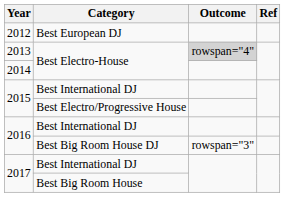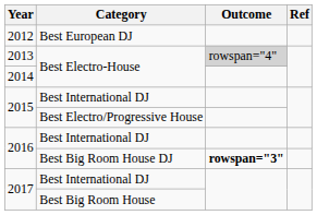2016 / Best Big Room House DJ | Outcome: normal -> bold
